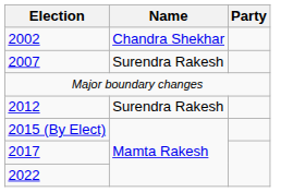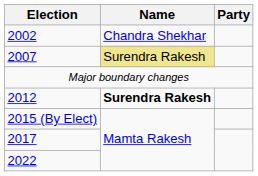2007 | Name: no background -> khaki background
2012 | Name: normal -> bold
